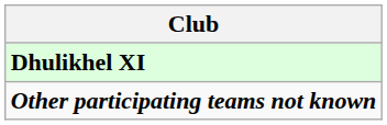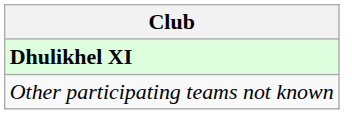row 3 | column 1: bold -> normal
